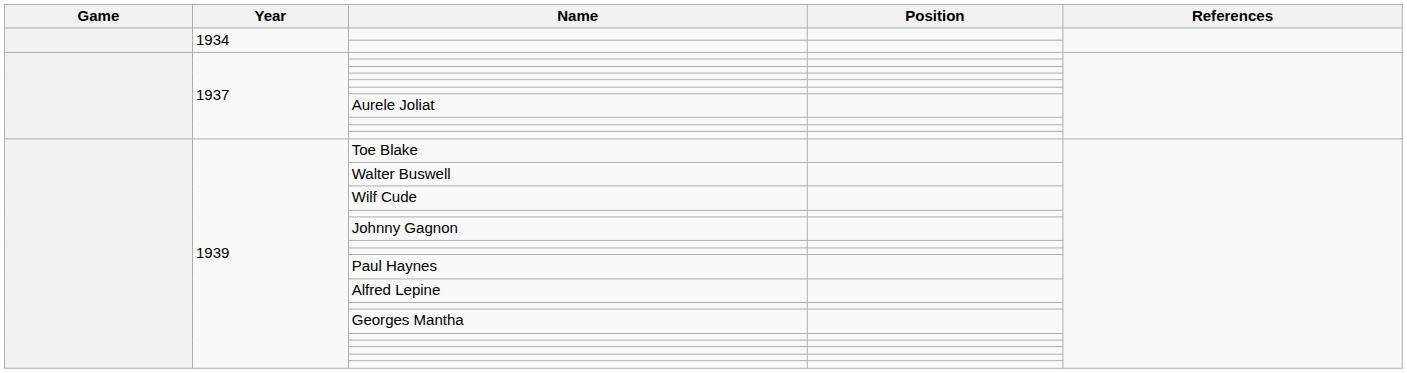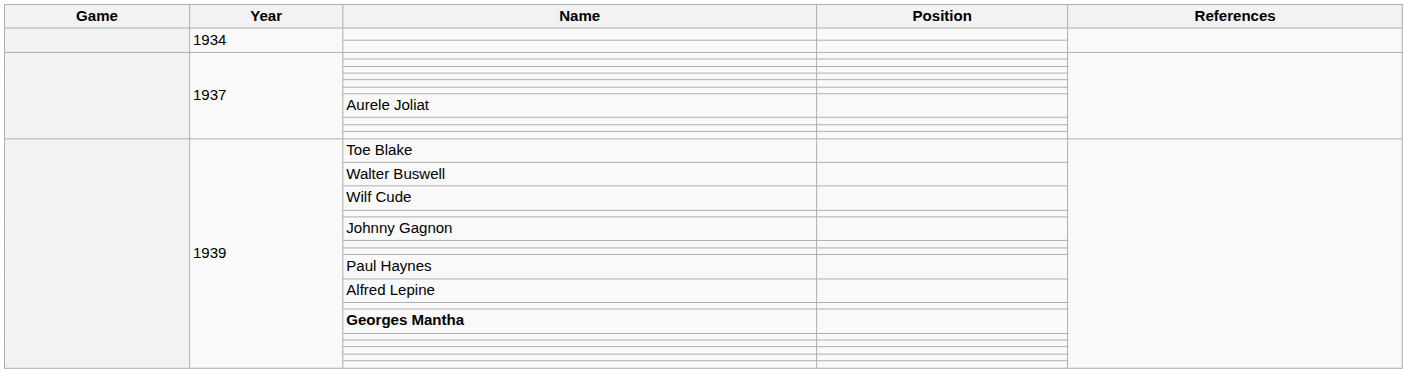Georges Mantha | Name: normal -> bold
